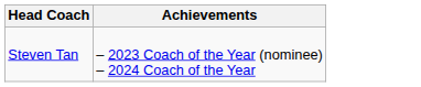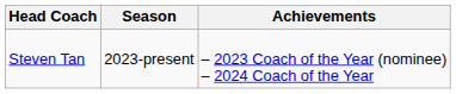+ column: Season | 2023-present
